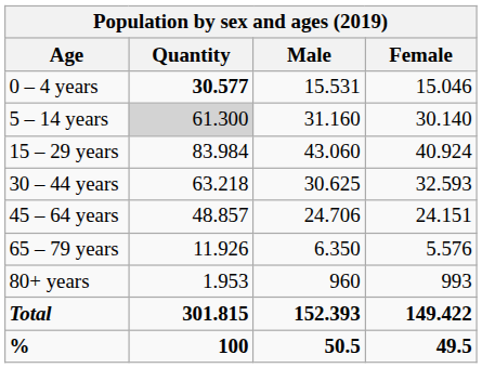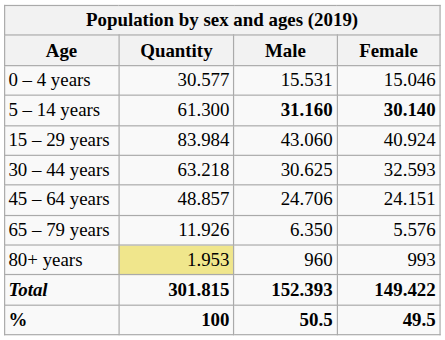0 – 4 years | Quantity: bold -> normal
5 – 14 years | Quantity: lightgrey background -> no background
5 – 14 years | Male: normal -> bold
5 – 14 years | Female: normal -> bold
80+ years | Quantity: no background -> khaki background
